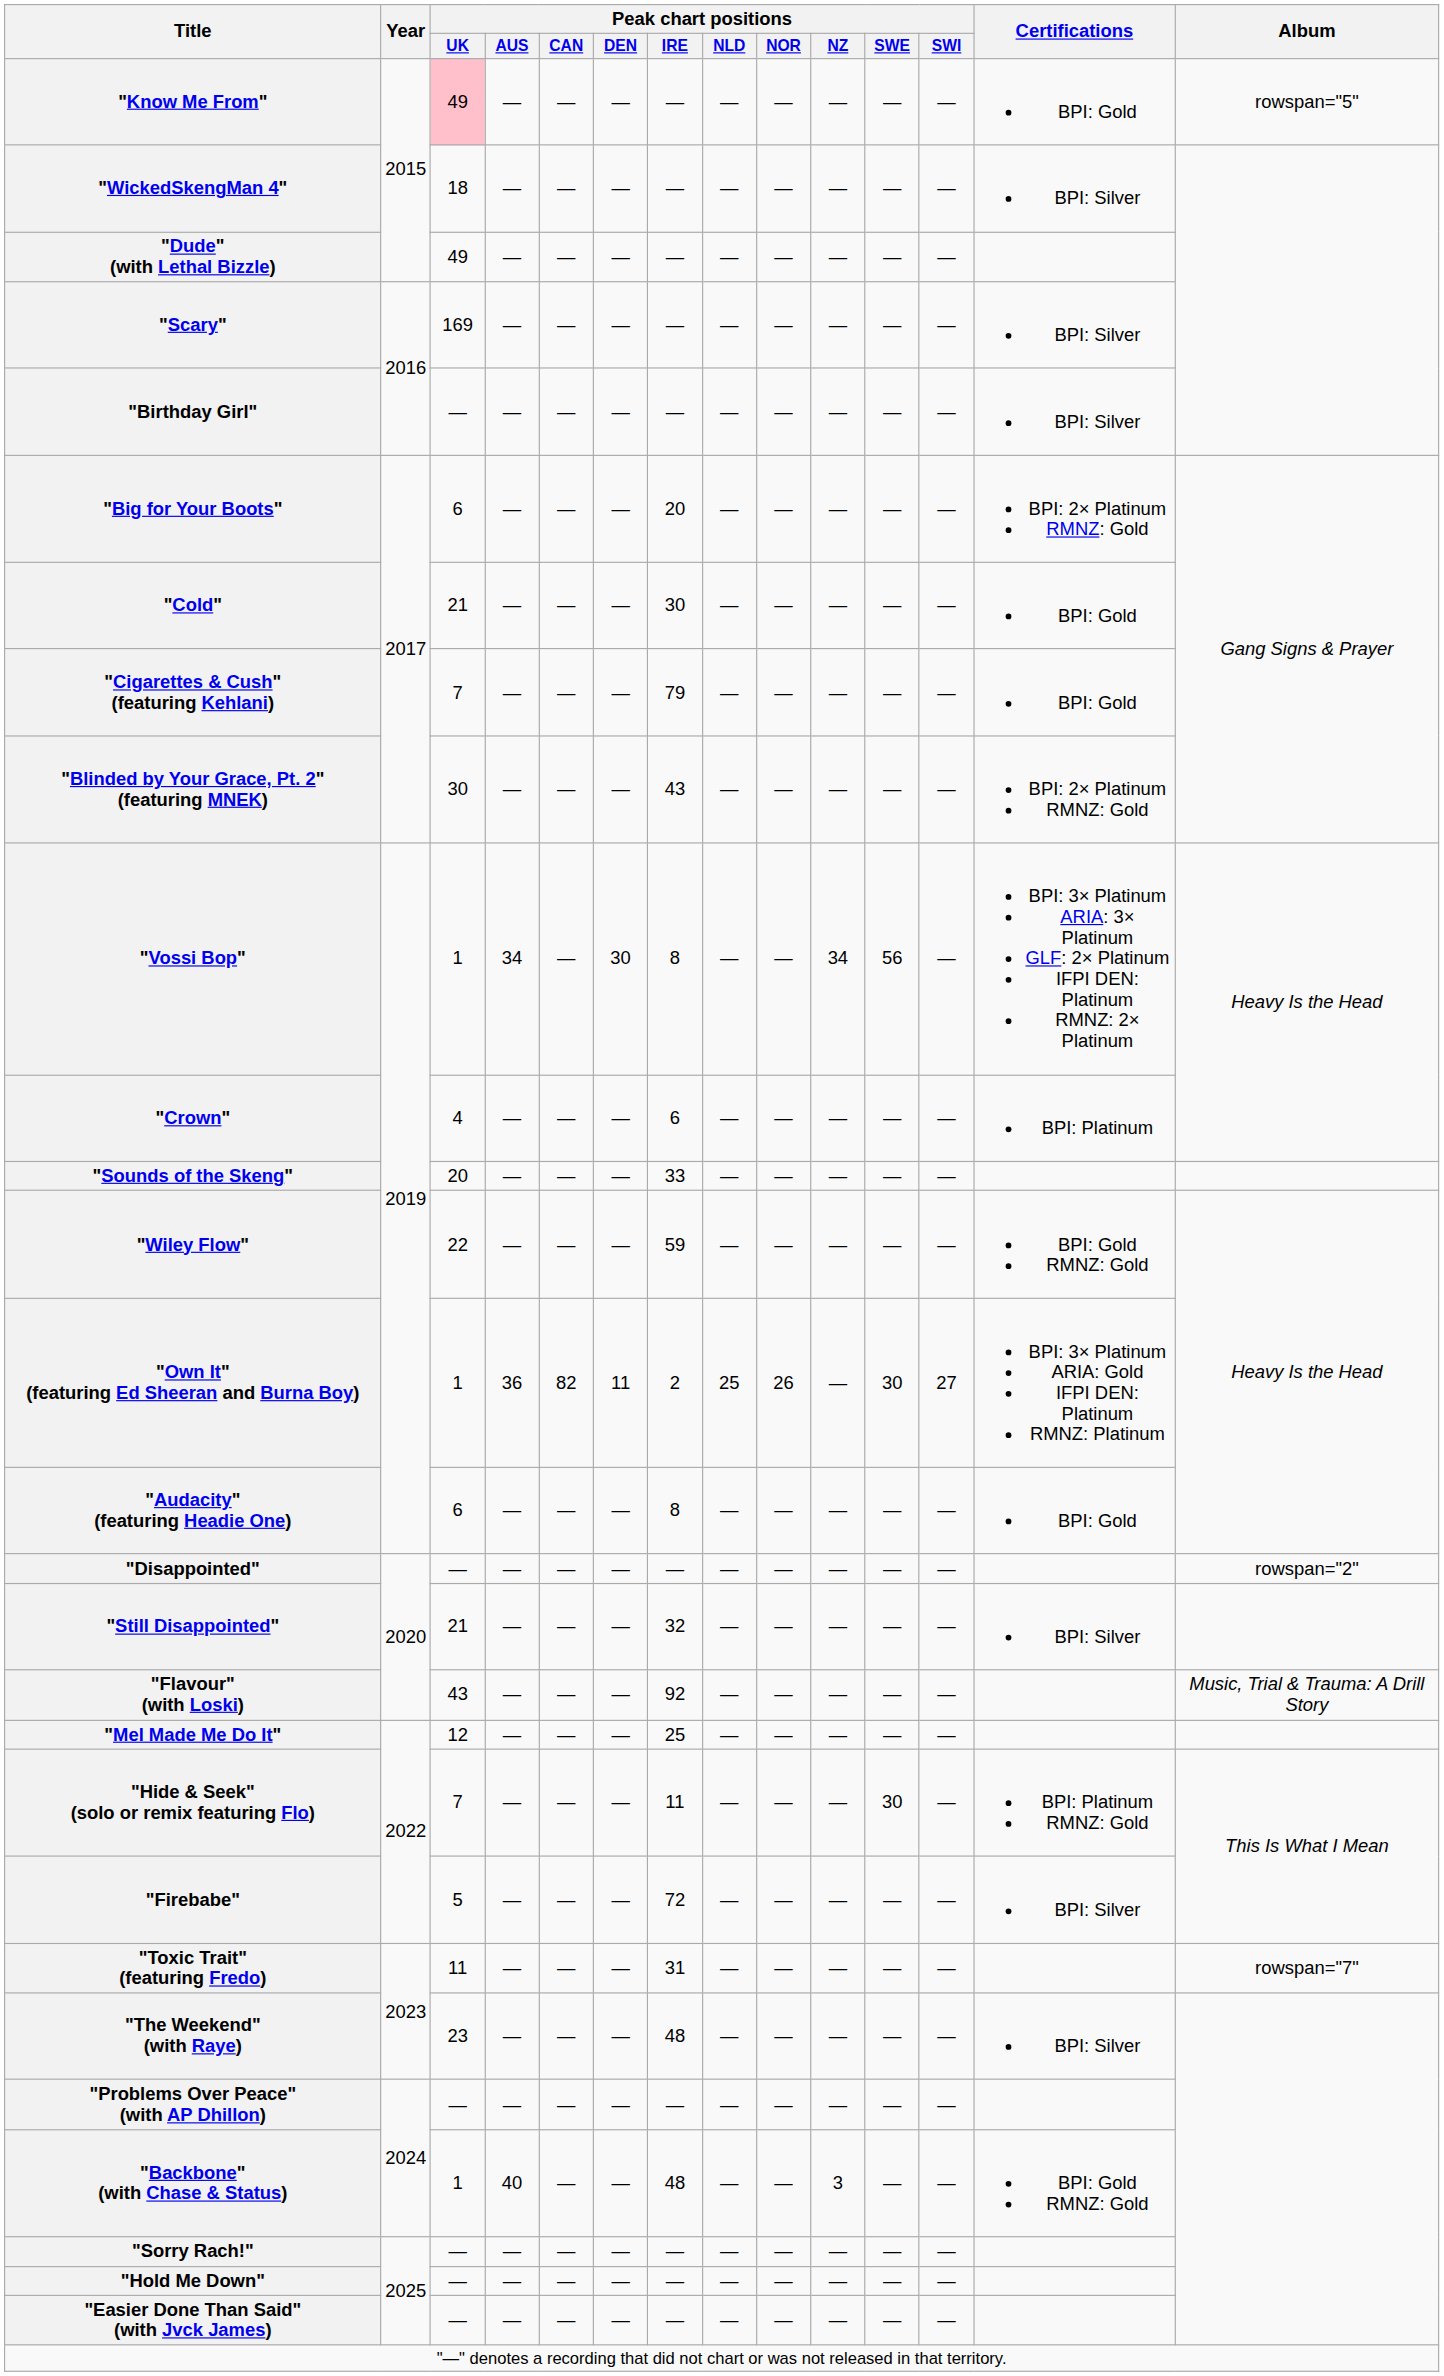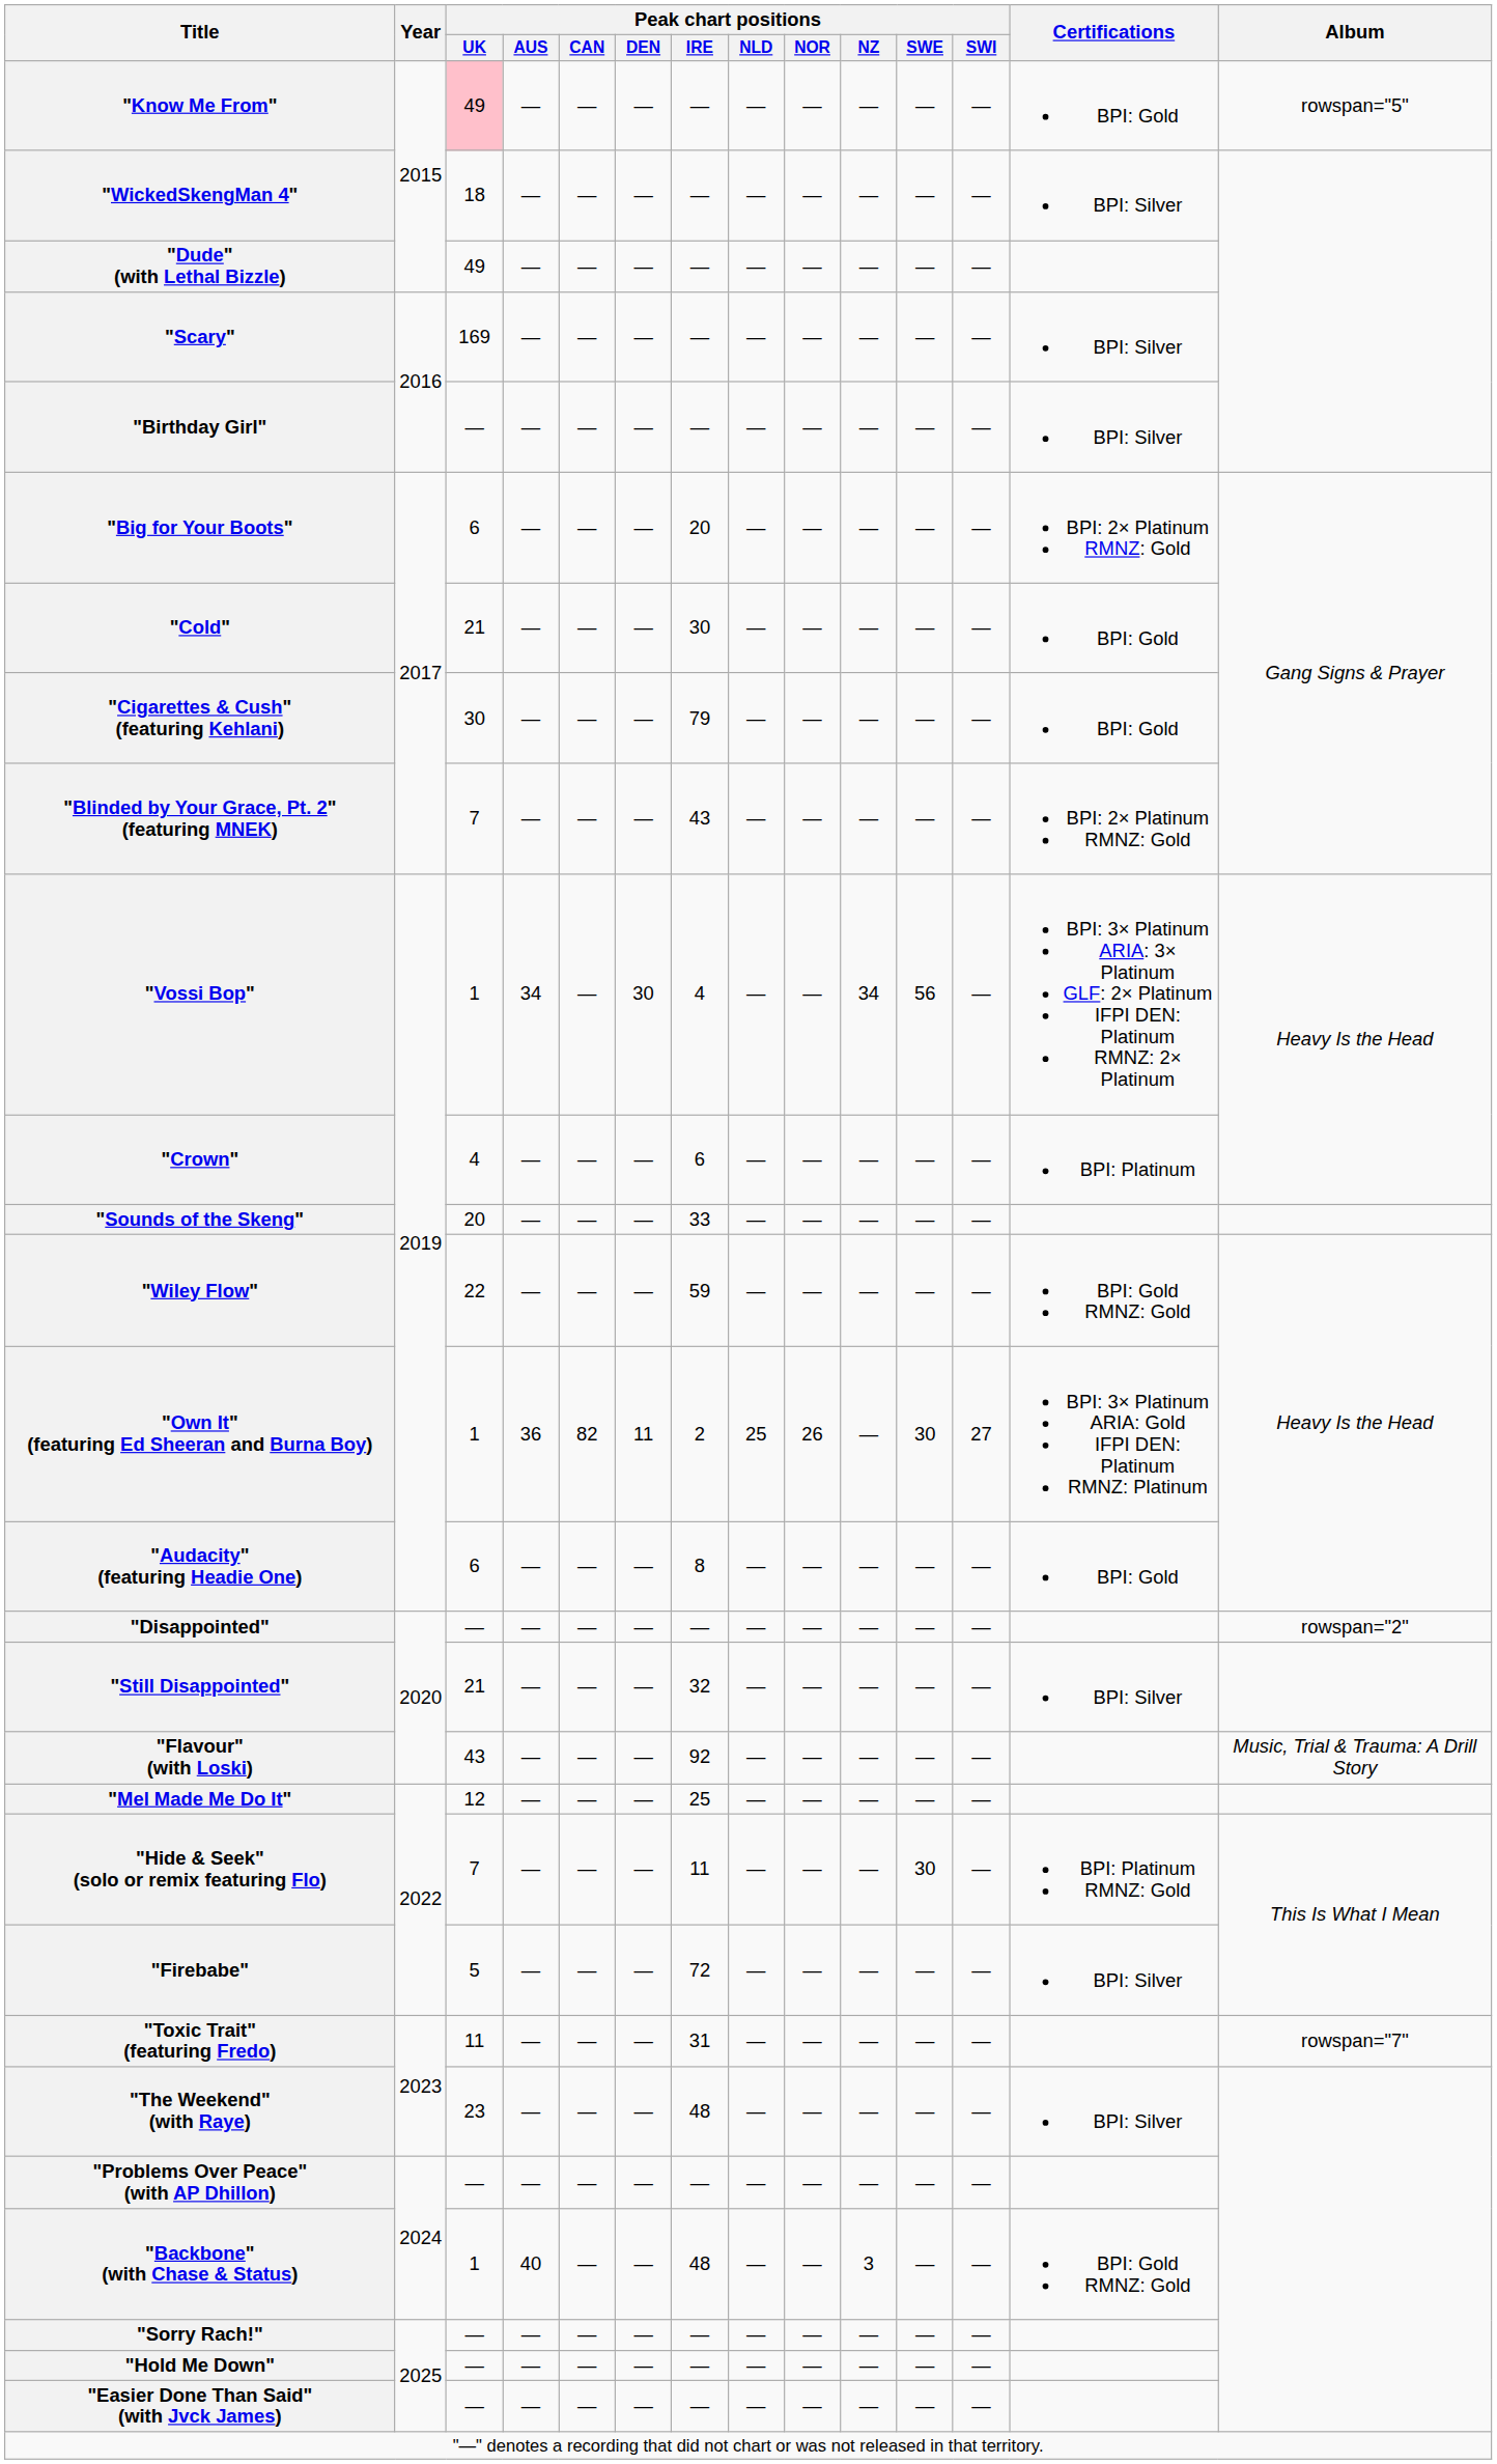"Cigarettes & Cush" (featuring Kehlani) | Peak chart positions / UK: 7 -> 30
"Blinded by Your Grace, Pt. 2" (featuring MNEK) | Peak chart positions / UK: 30 -> 7
"Vossi Bop" | Peak chart positions / IRE: 8 -> 4
